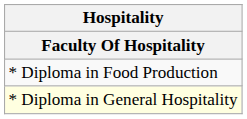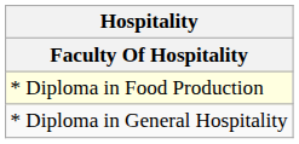* Diploma in Food Production | Faculty Of Hospitality: no background -> lightyellow background
* Diploma in General Hospitality | Faculty Of Hospitality: lightyellow background -> no background
